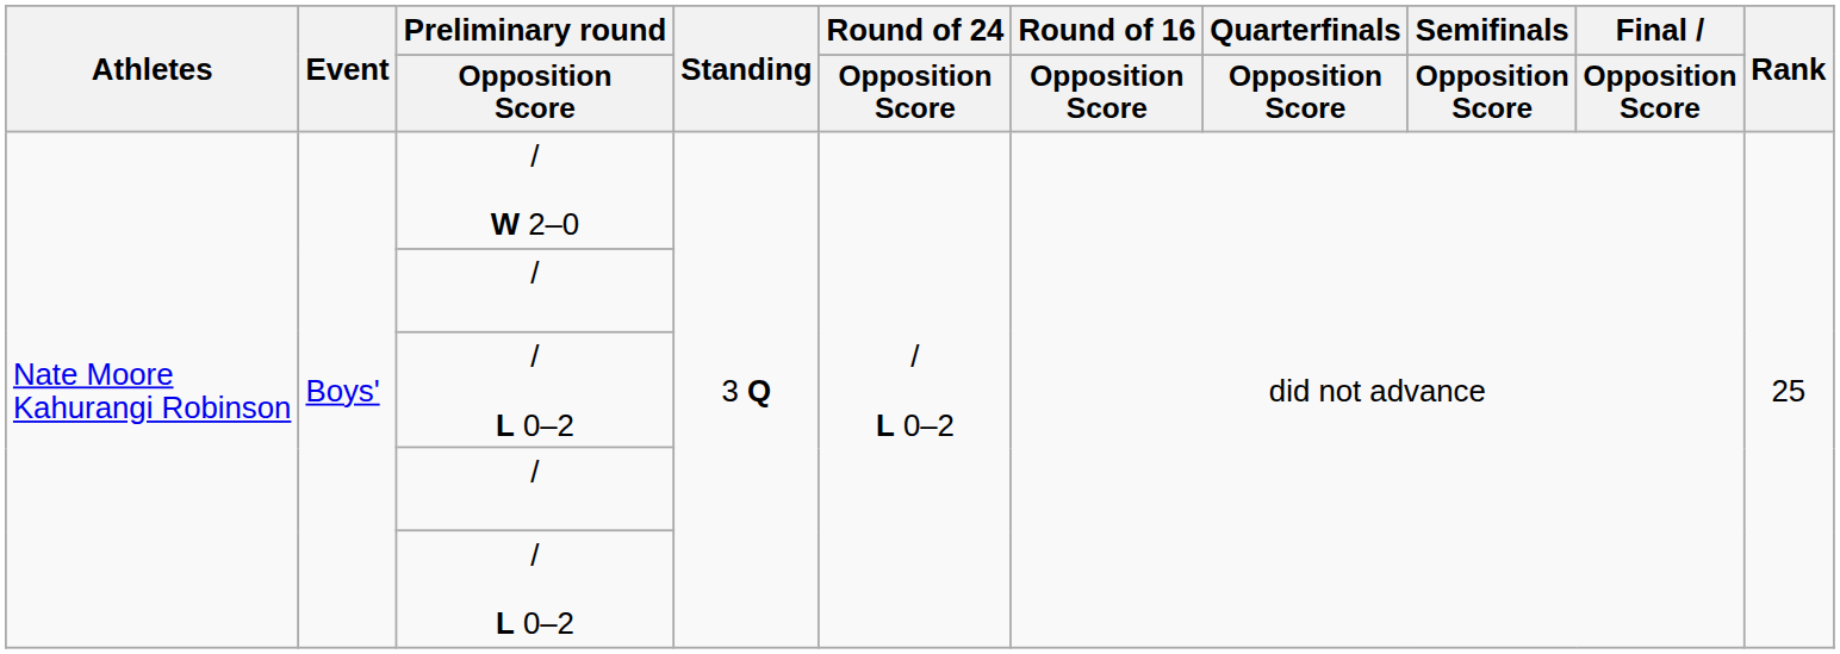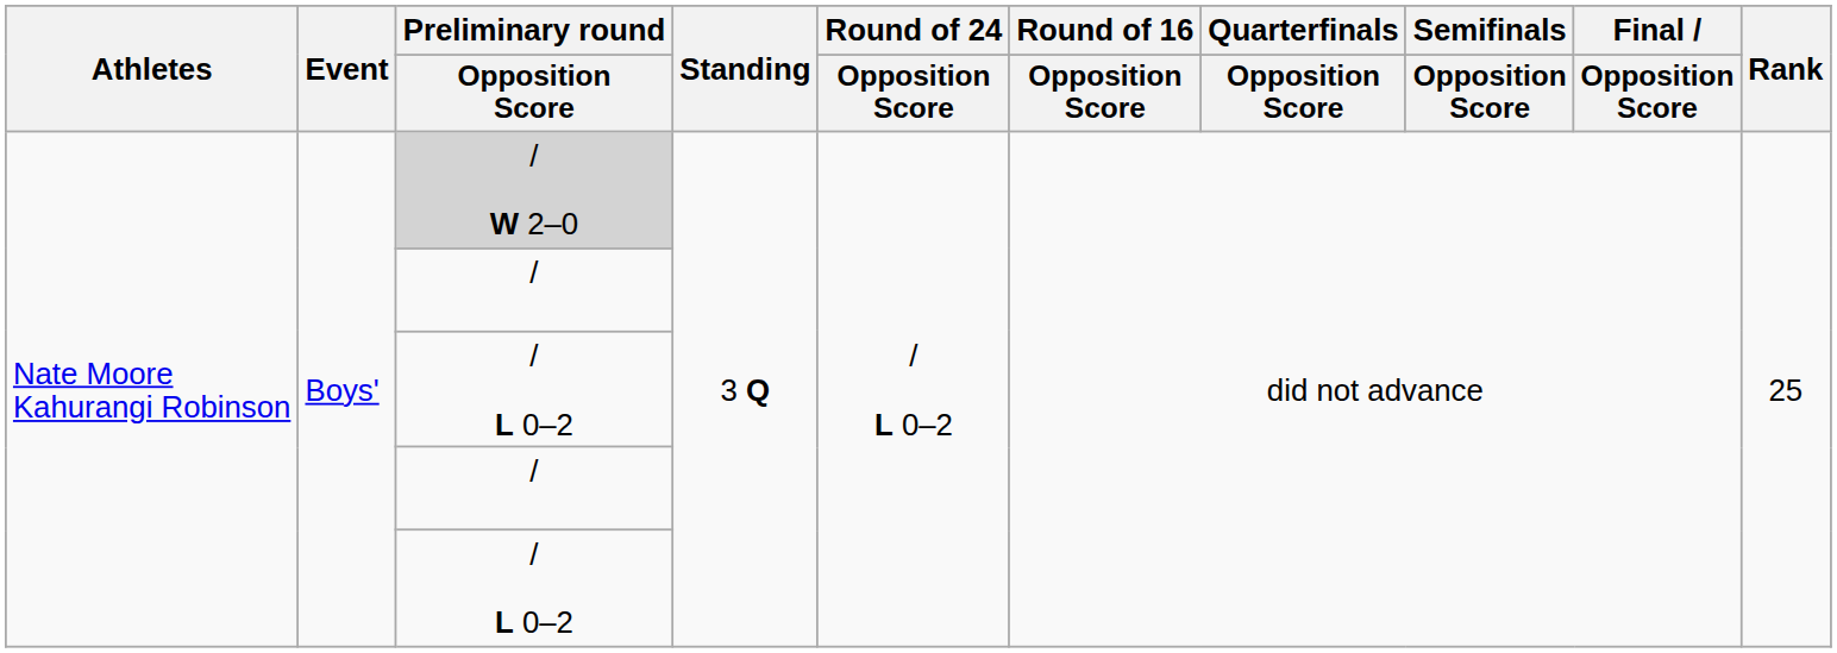/ W 2–0 | Preliminary round / Opposition Score: no background -> lightgrey background
